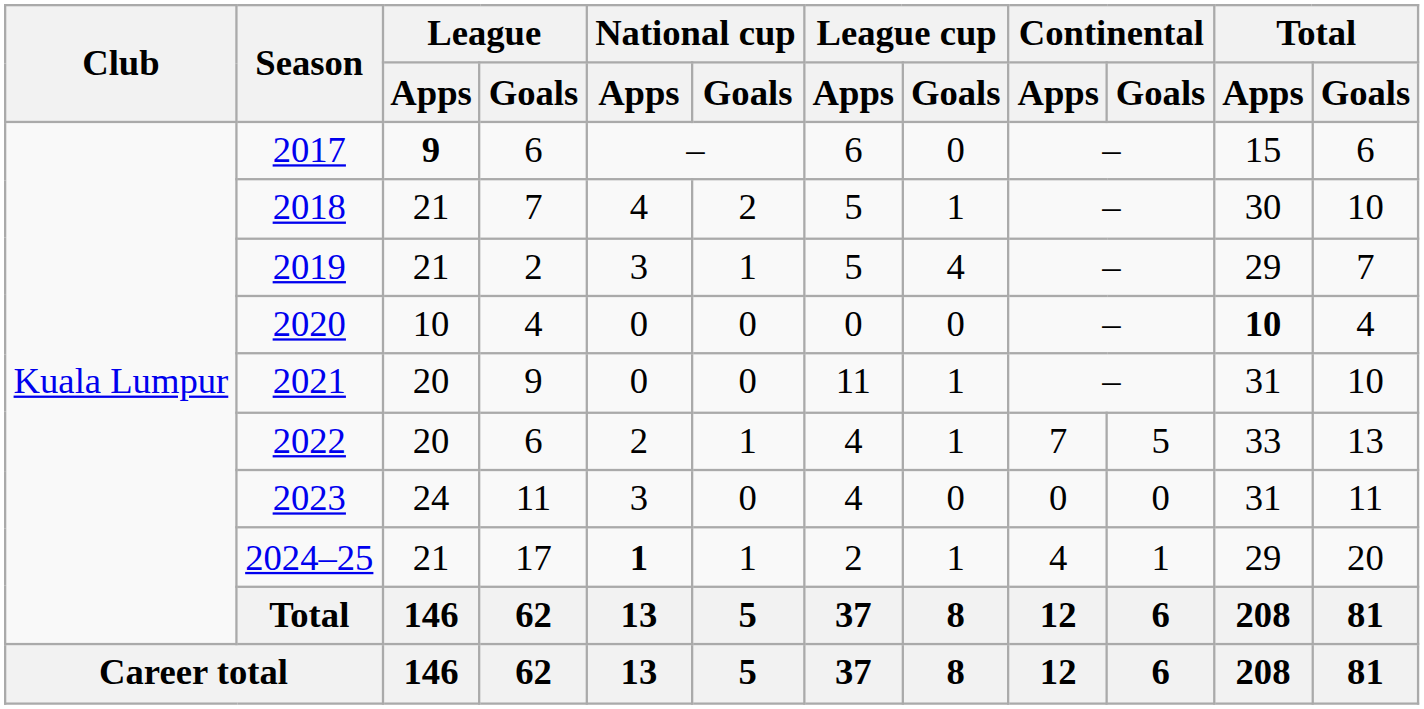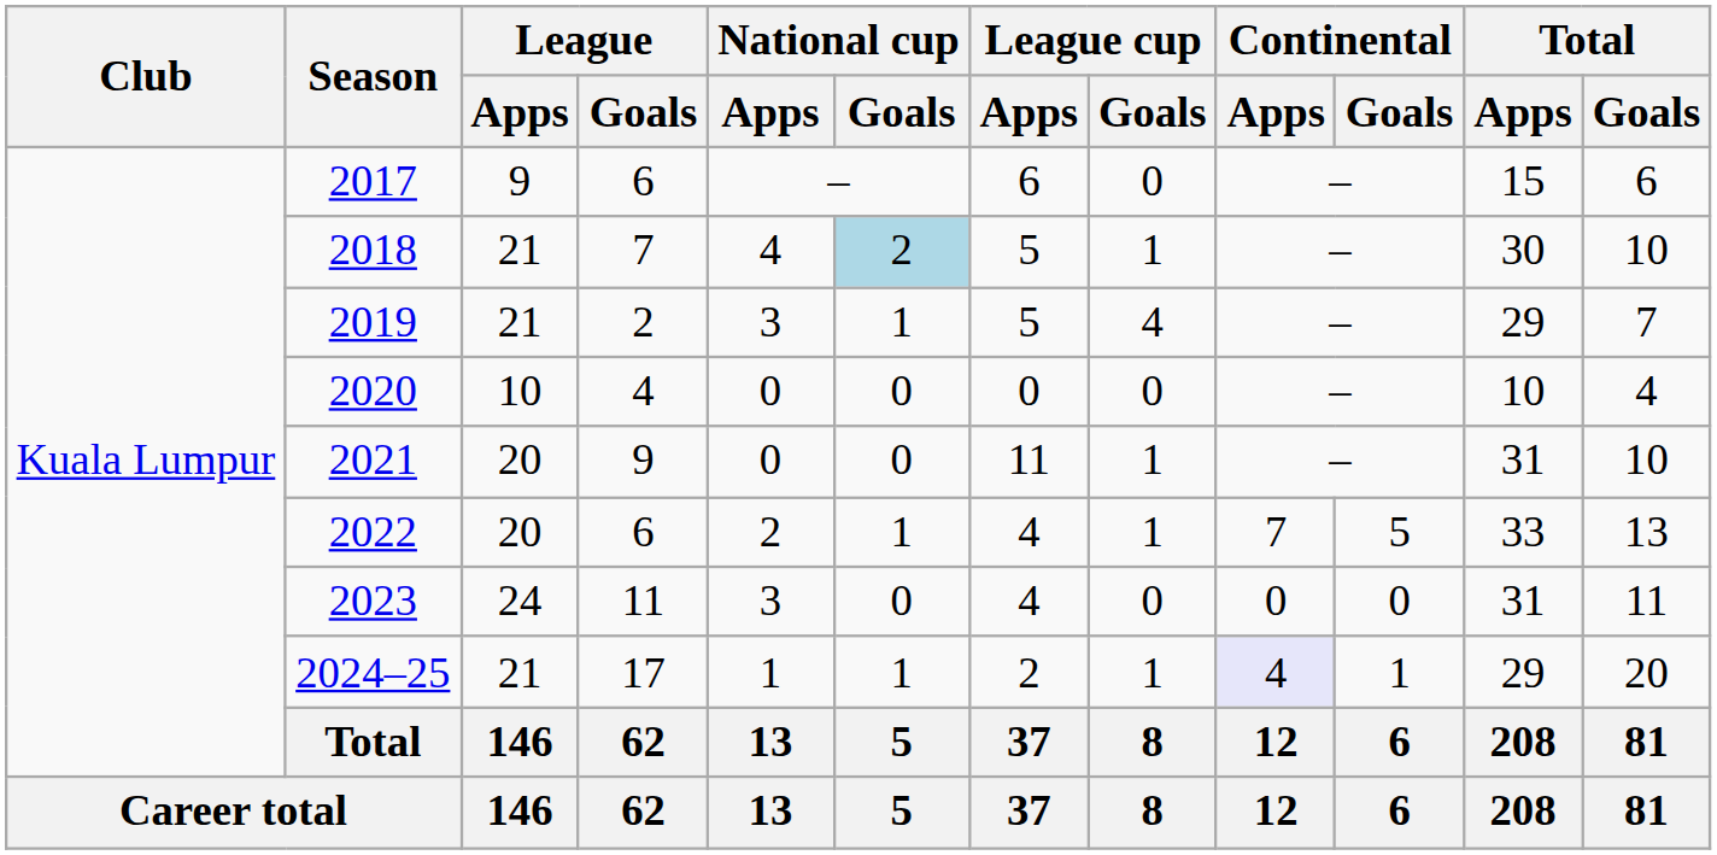2017 | League / Apps: bold -> normal
2018 | National cup / Goals: no background -> lightblue background
2020 | Total / Apps: bold -> normal
2024–25 | National cup / Apps: bold -> normal
2024–25 | Continental / Apps: no background -> lavender background
